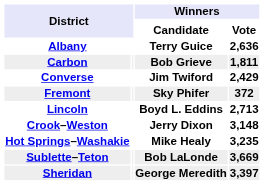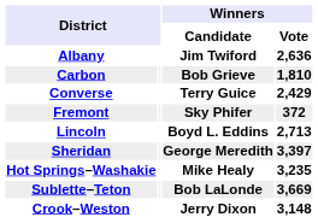Albany | Winners / Candidate: Terry Guice -> Jim Twiford
Carbon | Winners / Vote: 1,811 -> 1,810
Converse | Winners / Candidate: Jim Twiford -> Terry Guice
rows swapped: Sheridan <-> Crook–Weston
